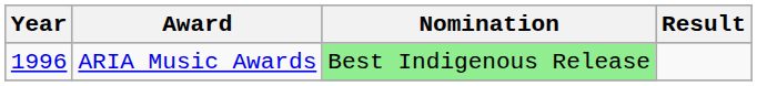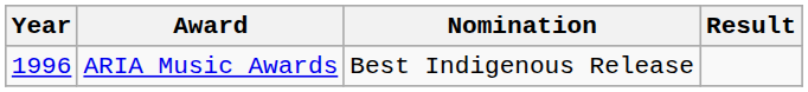ARIA Music Awards | Nomination: lightgreen background -> no background
